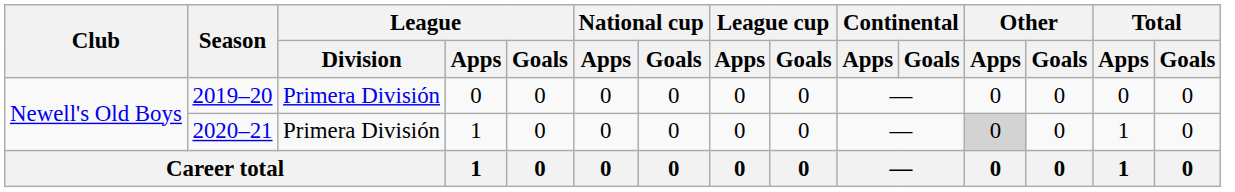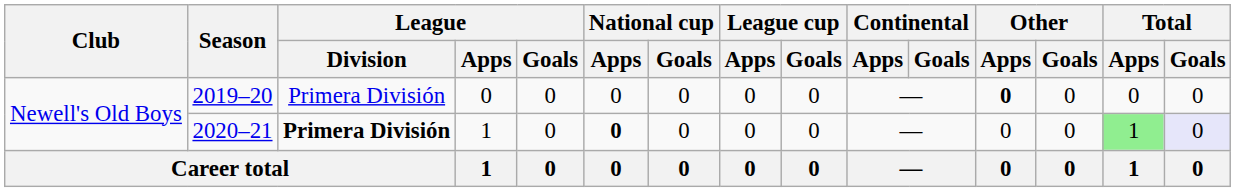2019–20 | Other / Apps: normal -> bold
2020–21 | League / Division: normal -> bold
2020–21 | National cup / Apps: normal -> bold
2020–21 | Other / Apps: lightgrey background -> no background
2020–21 | Total / Apps: no background -> lightgreen background
2020–21 | Total / Goals: no background -> lavender background
